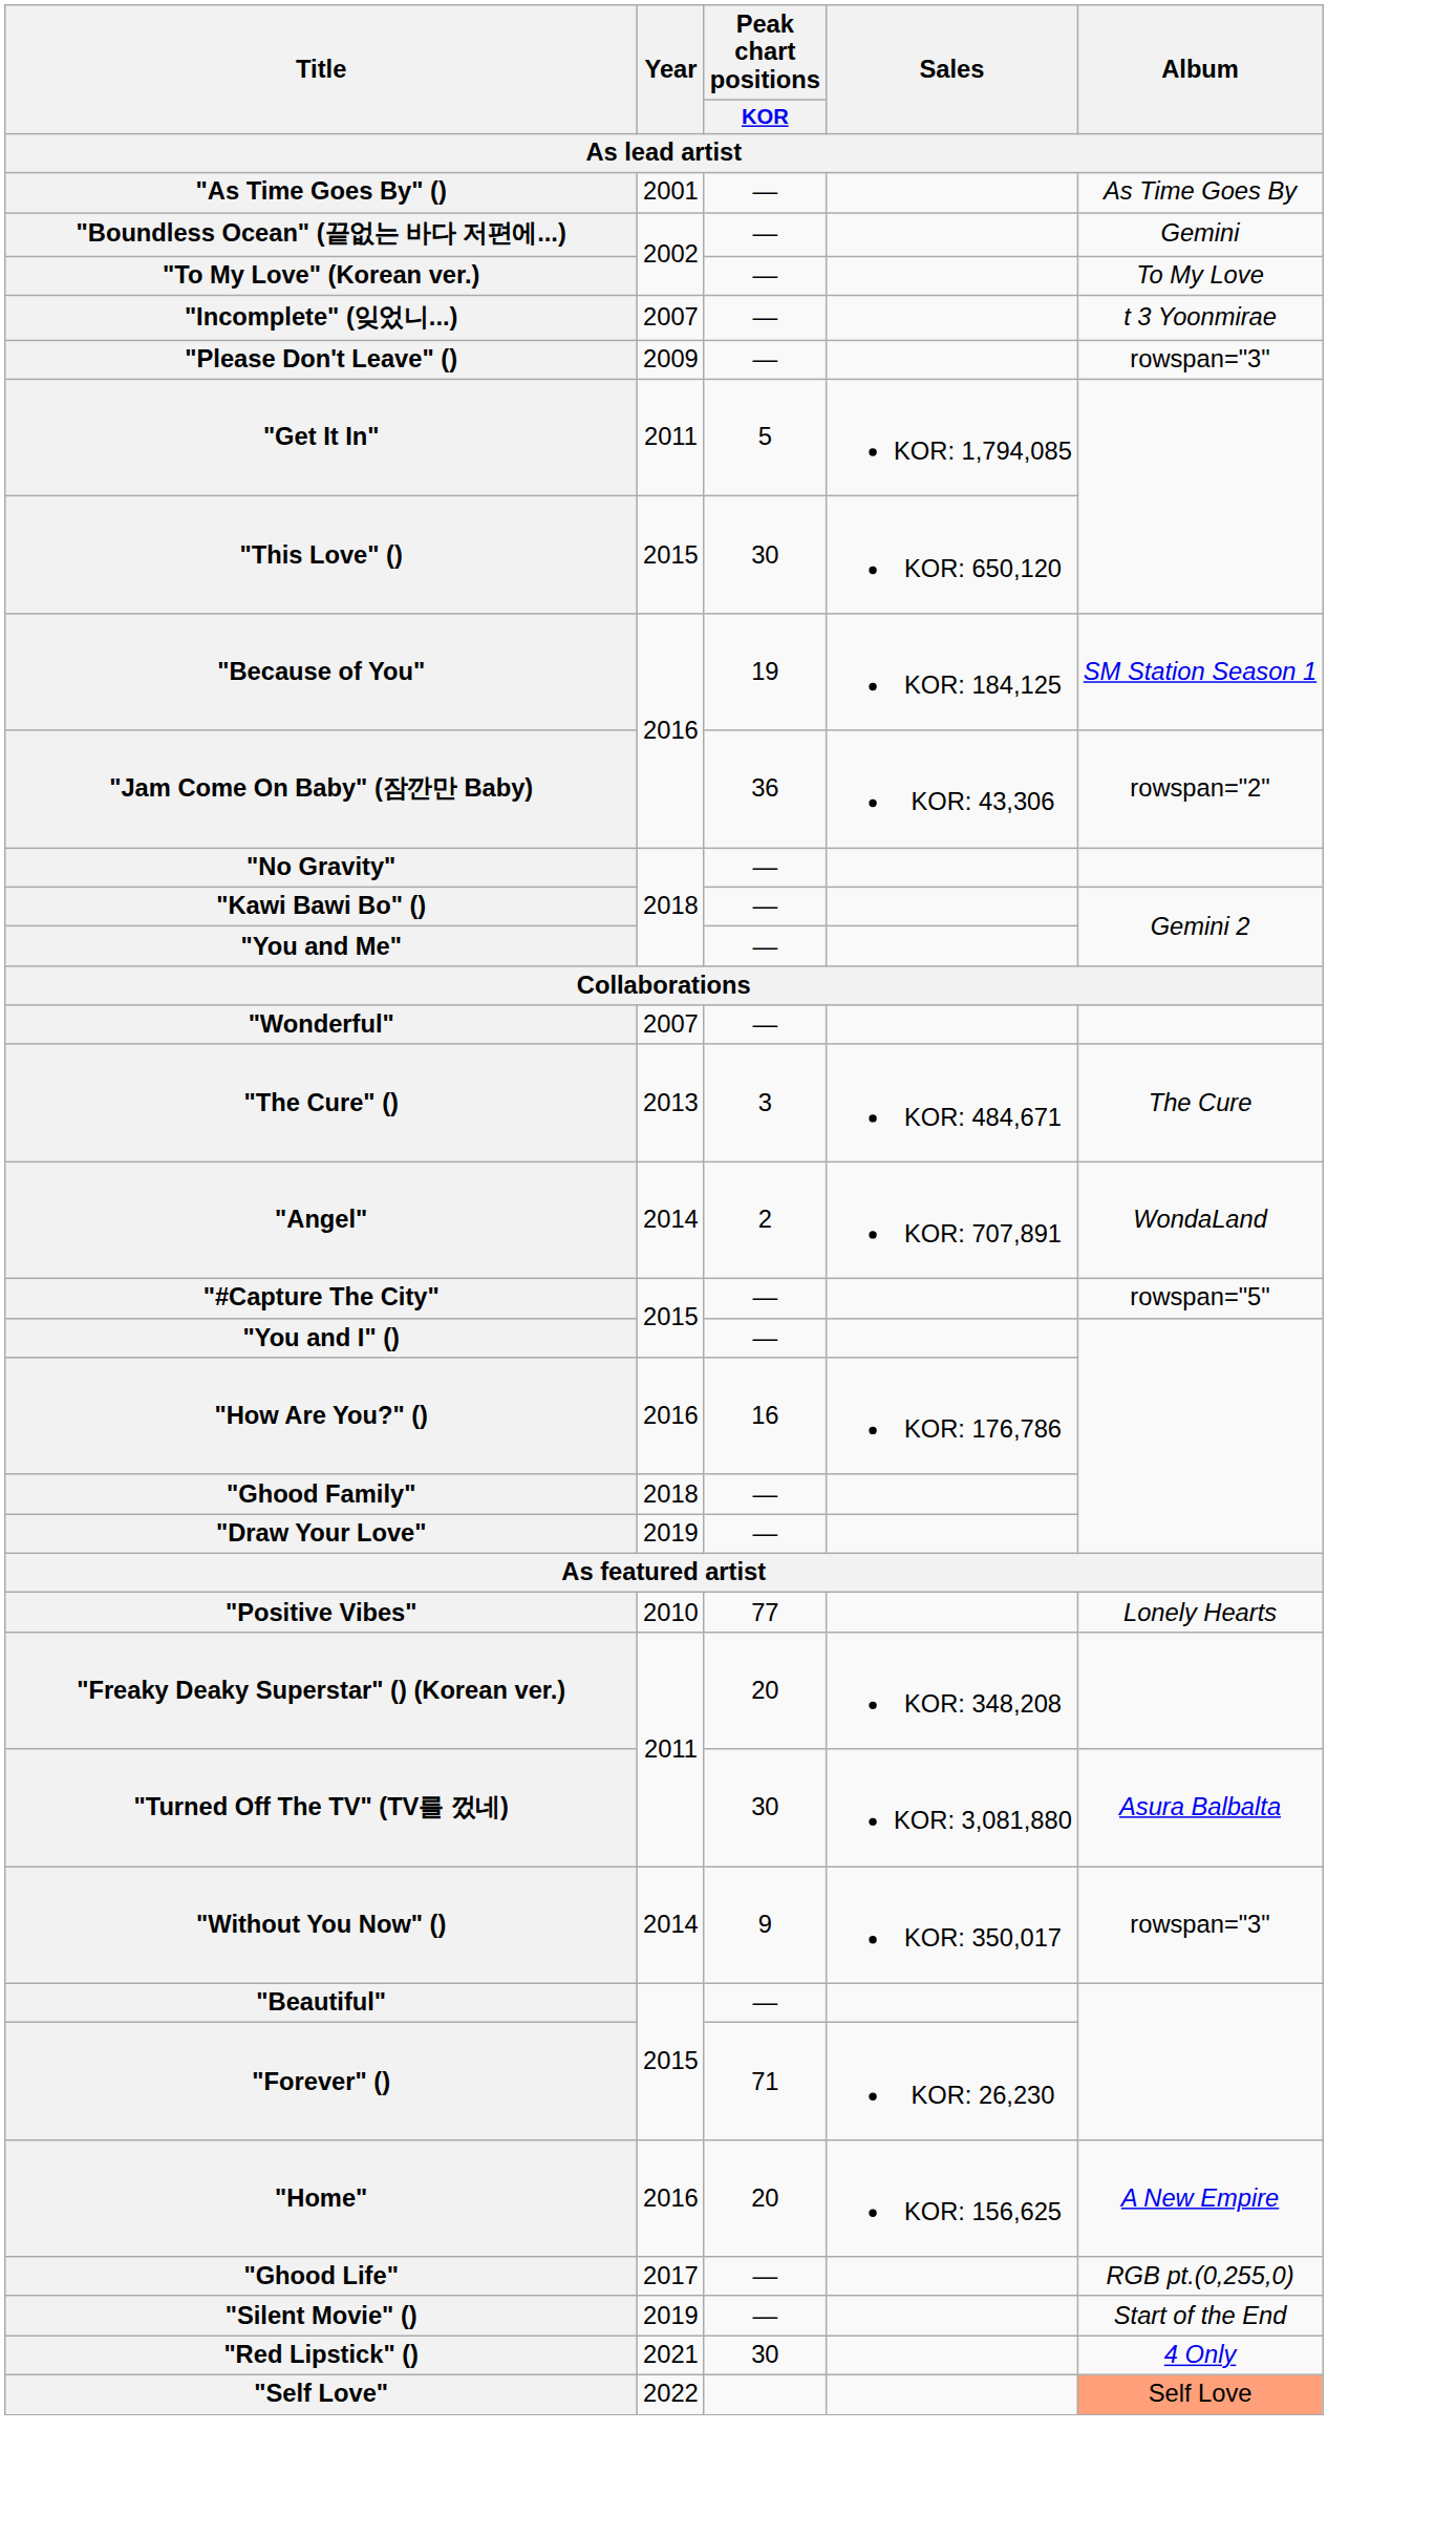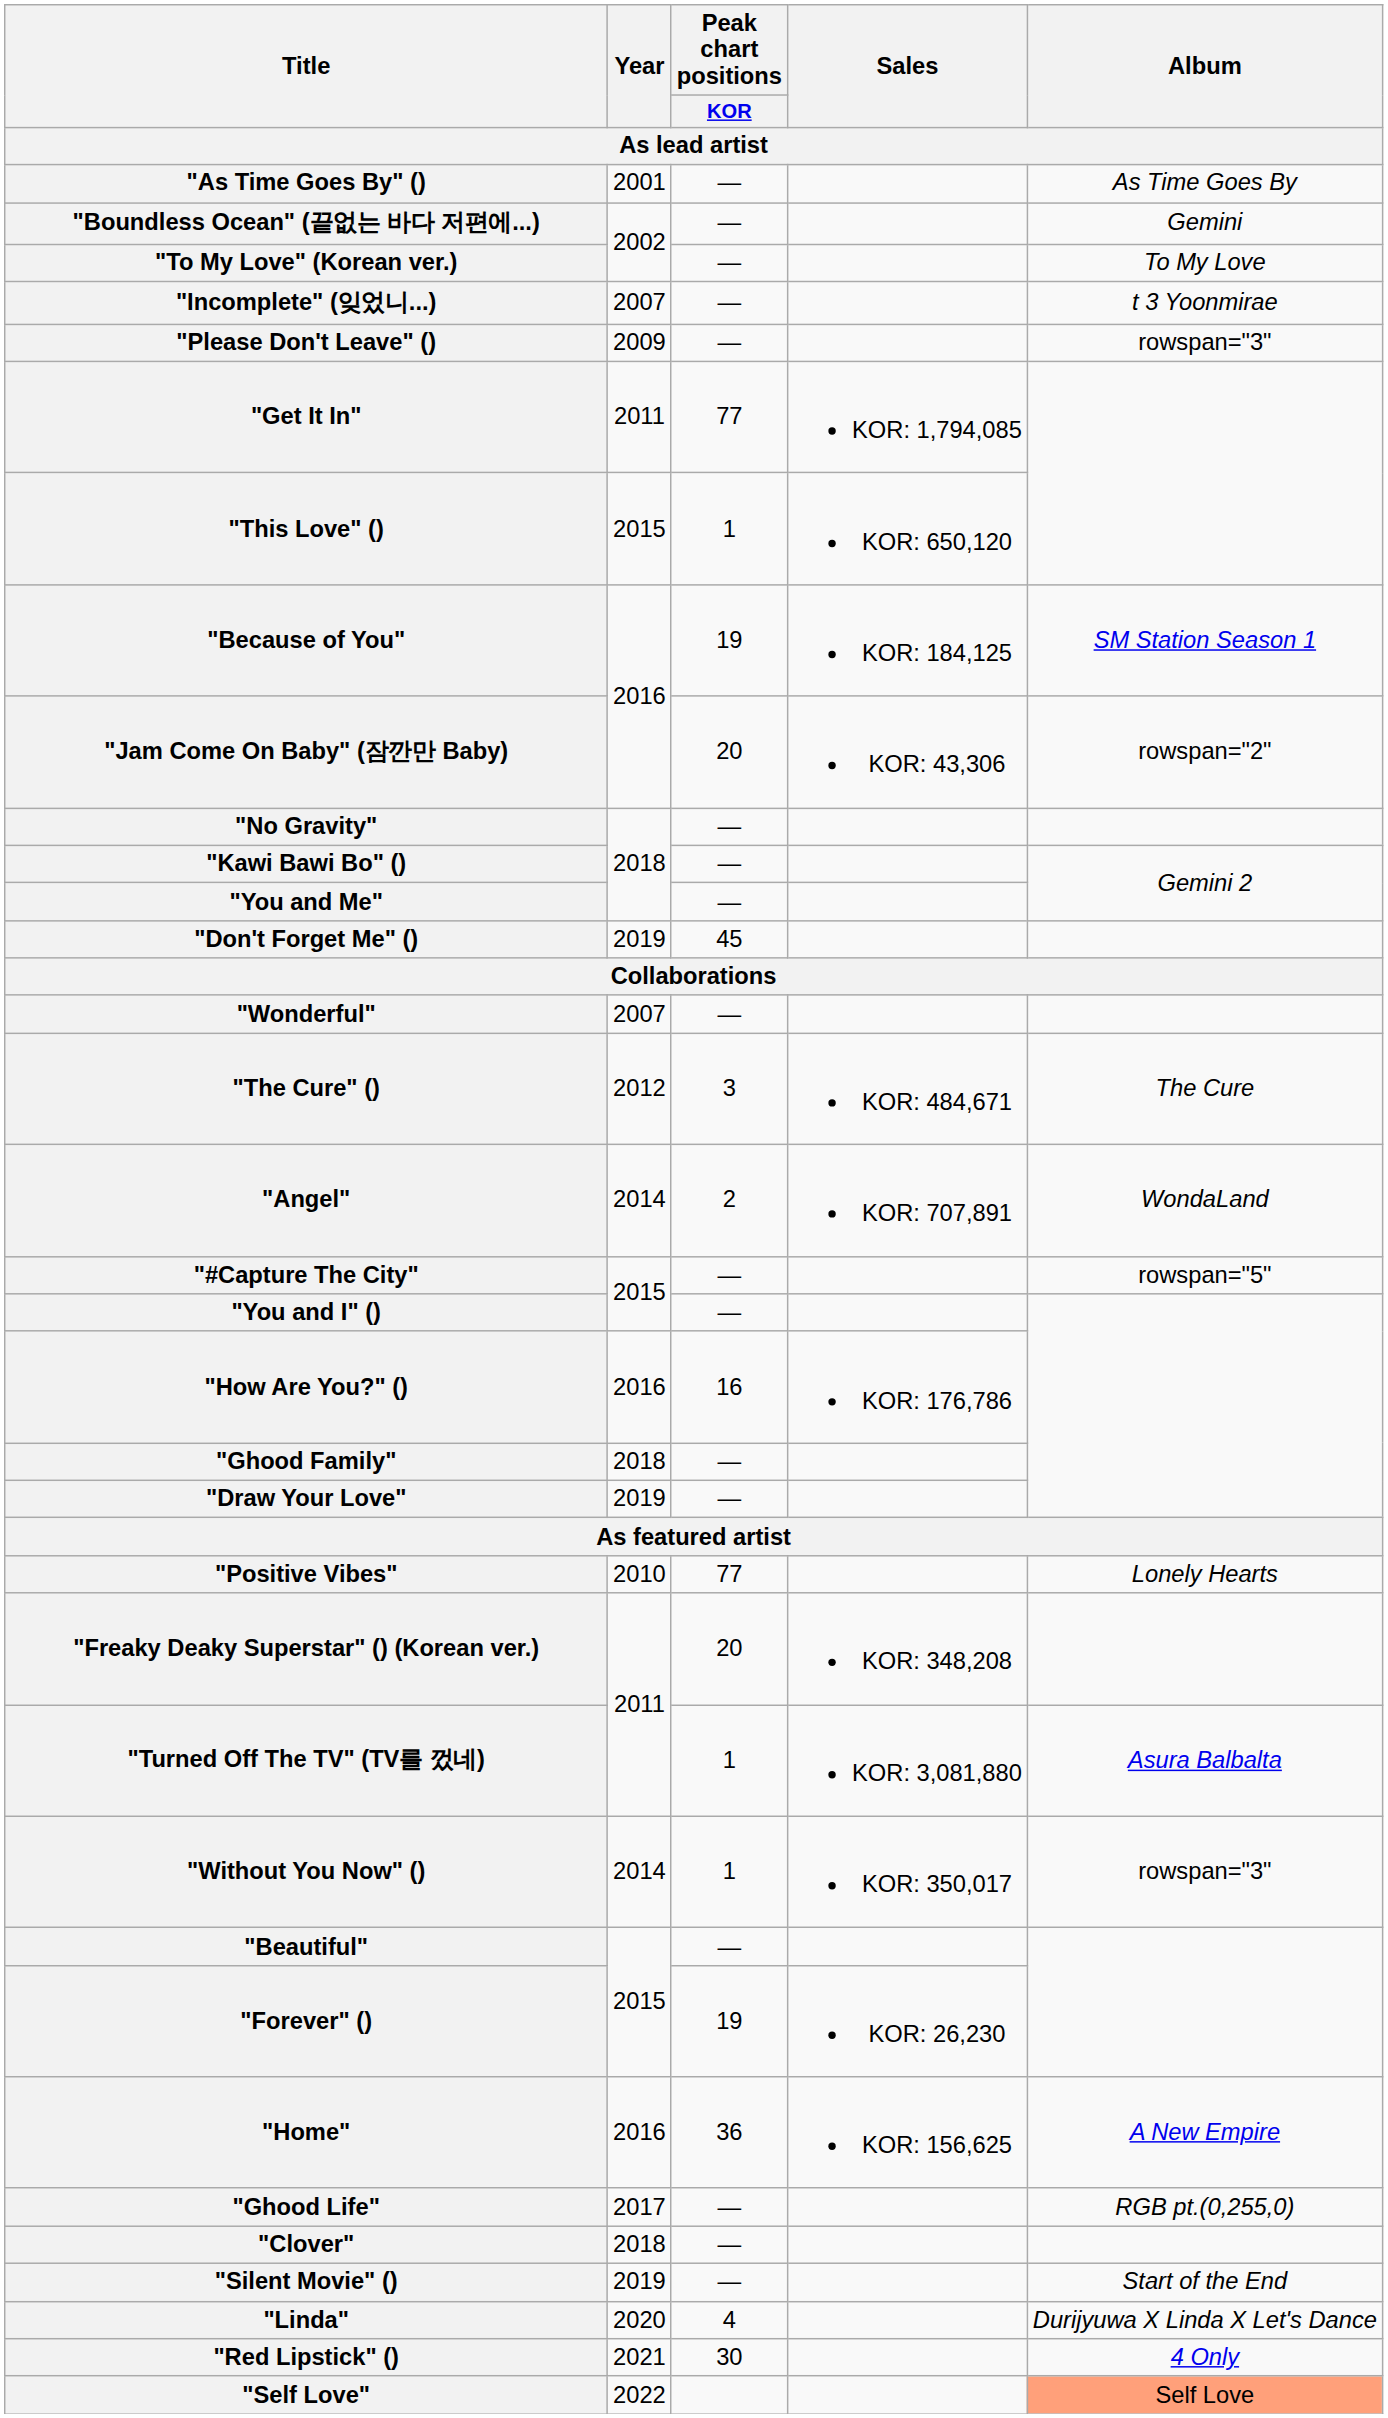"Get It In" | Peak chart positions / KOR: 5 -> 77
"This Love" () | Peak chart positions / KOR: 30 -> 1
"Jam Come On Baby" (잠깐만 Baby) | Peak chart positions / KOR: 36 -> 20
+ row: "Don't Forget Me" () | 2019 | 45
"The Cure" () | Year: 2013 -> 2012
"Turned Off The TV" (TV를 껐네) | Peak chart positions / KOR: 30 -> 1
"Without You Now" () | Peak chart positions / KOR: 9 -> 1
"Forever" () | Peak chart positions / KOR: 71 -> 19
"Home" | Peak chart positions / KOR: 20 -> 36
+ row: "Clover" | 2018 | —
+ row: "Linda" | 2020 | 4 | Durijyuwa X Linda X Let's Dance
